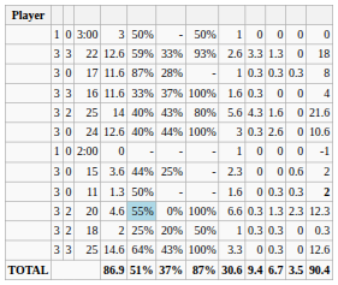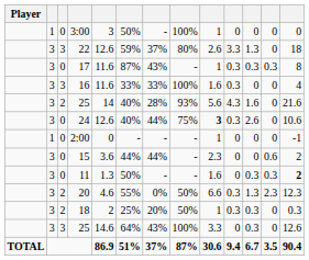3:00 | column 8: 50% -> 100%
22 | column 7: 33% -> 37%
22 | column 8: 93% -> 80%
17 | column 7: 28% -> 43%
16 | column 7: 37% -> 33%
2 / 25 | column 7: 43% -> 28%
2 / 25 | column 8: 80% -> 93%
24 | column 8: 100% -> 75%
24 | column 9: normal -> bold
15 | column 7: 25% -> 44%
20 | column 6: lightblue background -> no background
20 | column 8: 100% -> 50%
